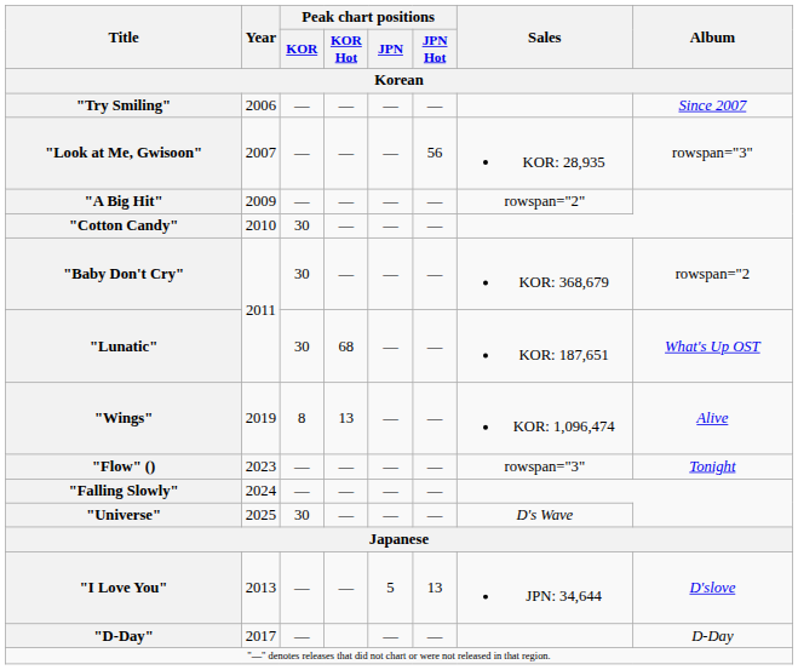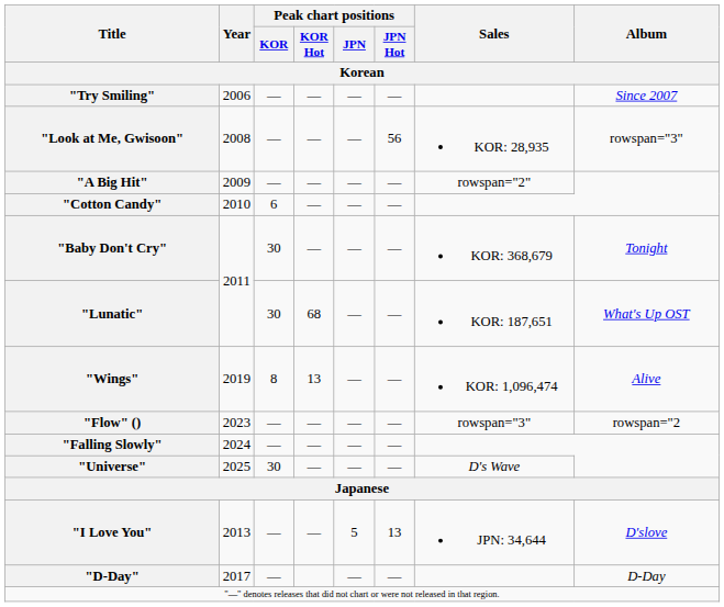"Look at Me, Gwisoon" | Year: 2007 -> 2008
"Cotton Candy" | Peak chart positions / KOR: 30 -> 6
"Baby Don't Cry" | Album: rowspan="2 -> Tonight
"Flow" () | Album: Tonight -> rowspan="2
